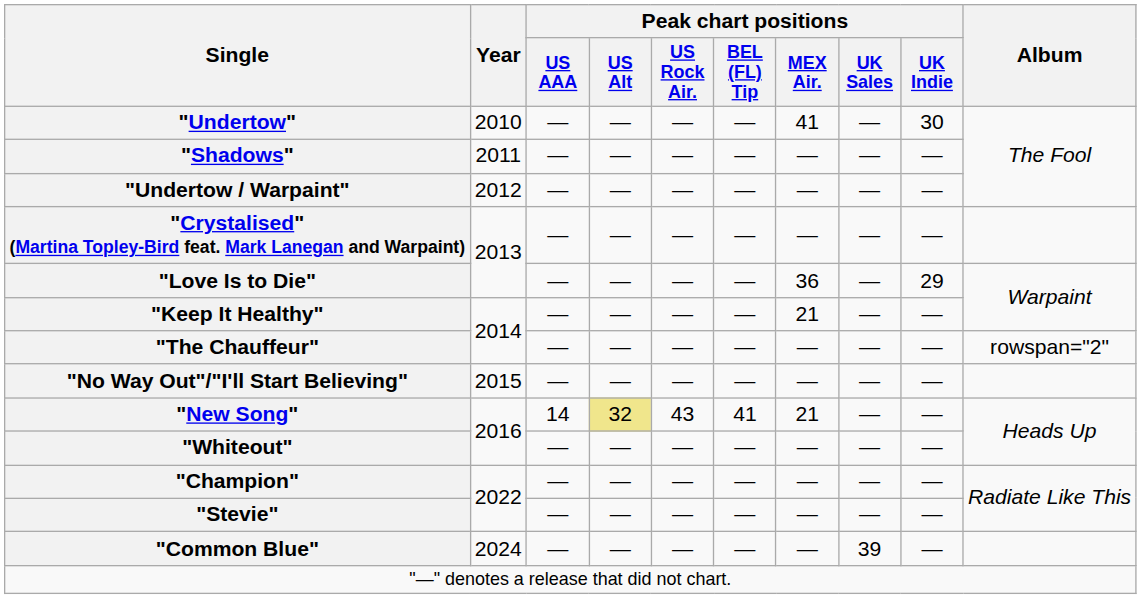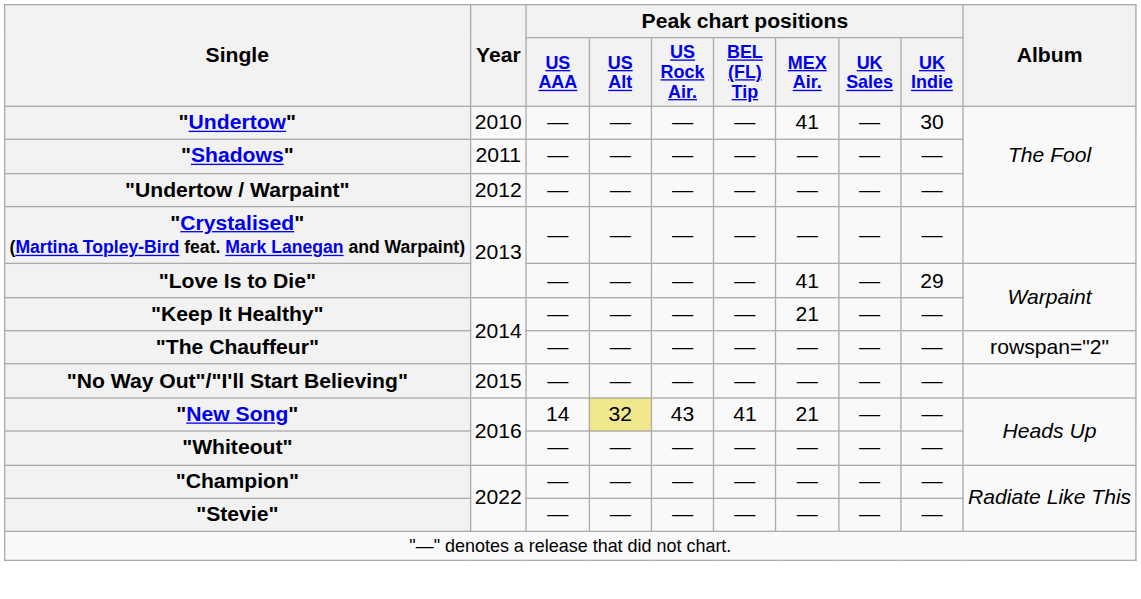"Love Is to Die" | Peak chart positions / MEX Air.: 36 -> 41
- row: "Common Blue" | 2024 | — | — | — | — | — | 39 | —
